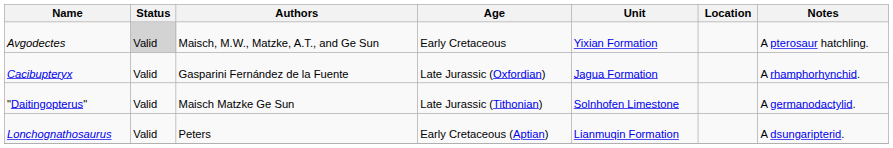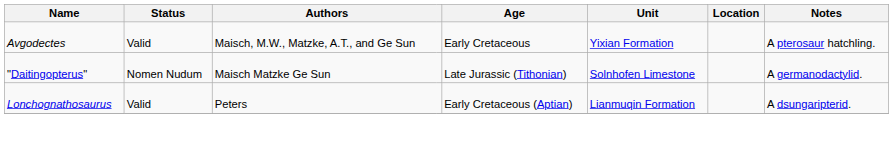Avgodectes | Status: lightgrey background -> no background
- row: Cacibupteryx | Valid | Gasparini Fernández de la Fuente | Late Jurassic (Oxfordian) | Jagua Formation | A rhamphorhynchid.
"Daitingopterus" | Status: Valid -> Nomen Nudum
